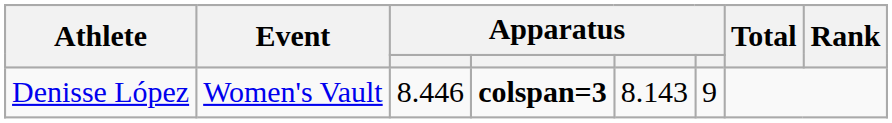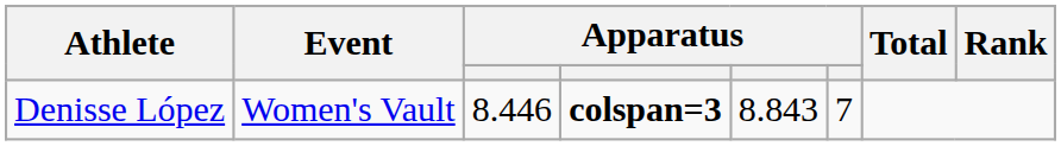Denisse López | column 5: 8.143 -> 8.843
Denisse López | column 6: 9 -> 7
